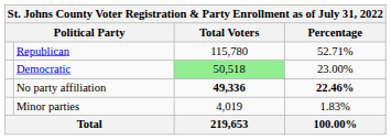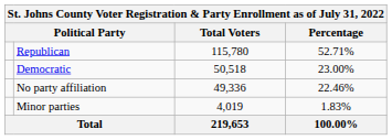Democratic | Total Voters: lightgreen background -> no background
No party affiliation | Total Voters: bold -> normal
No party affiliation | Percentage: bold -> normal
